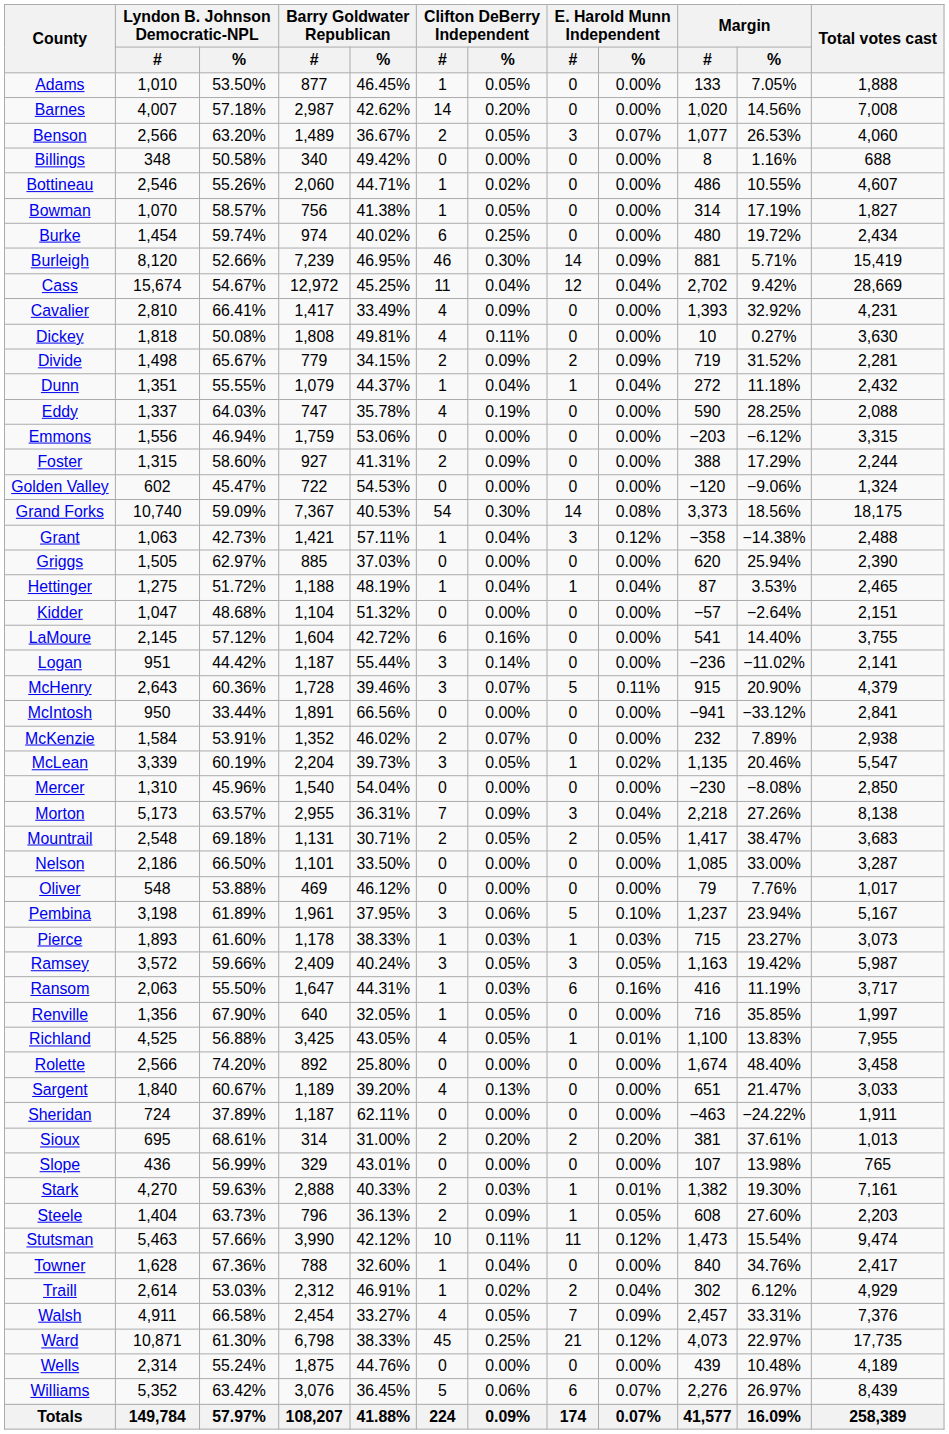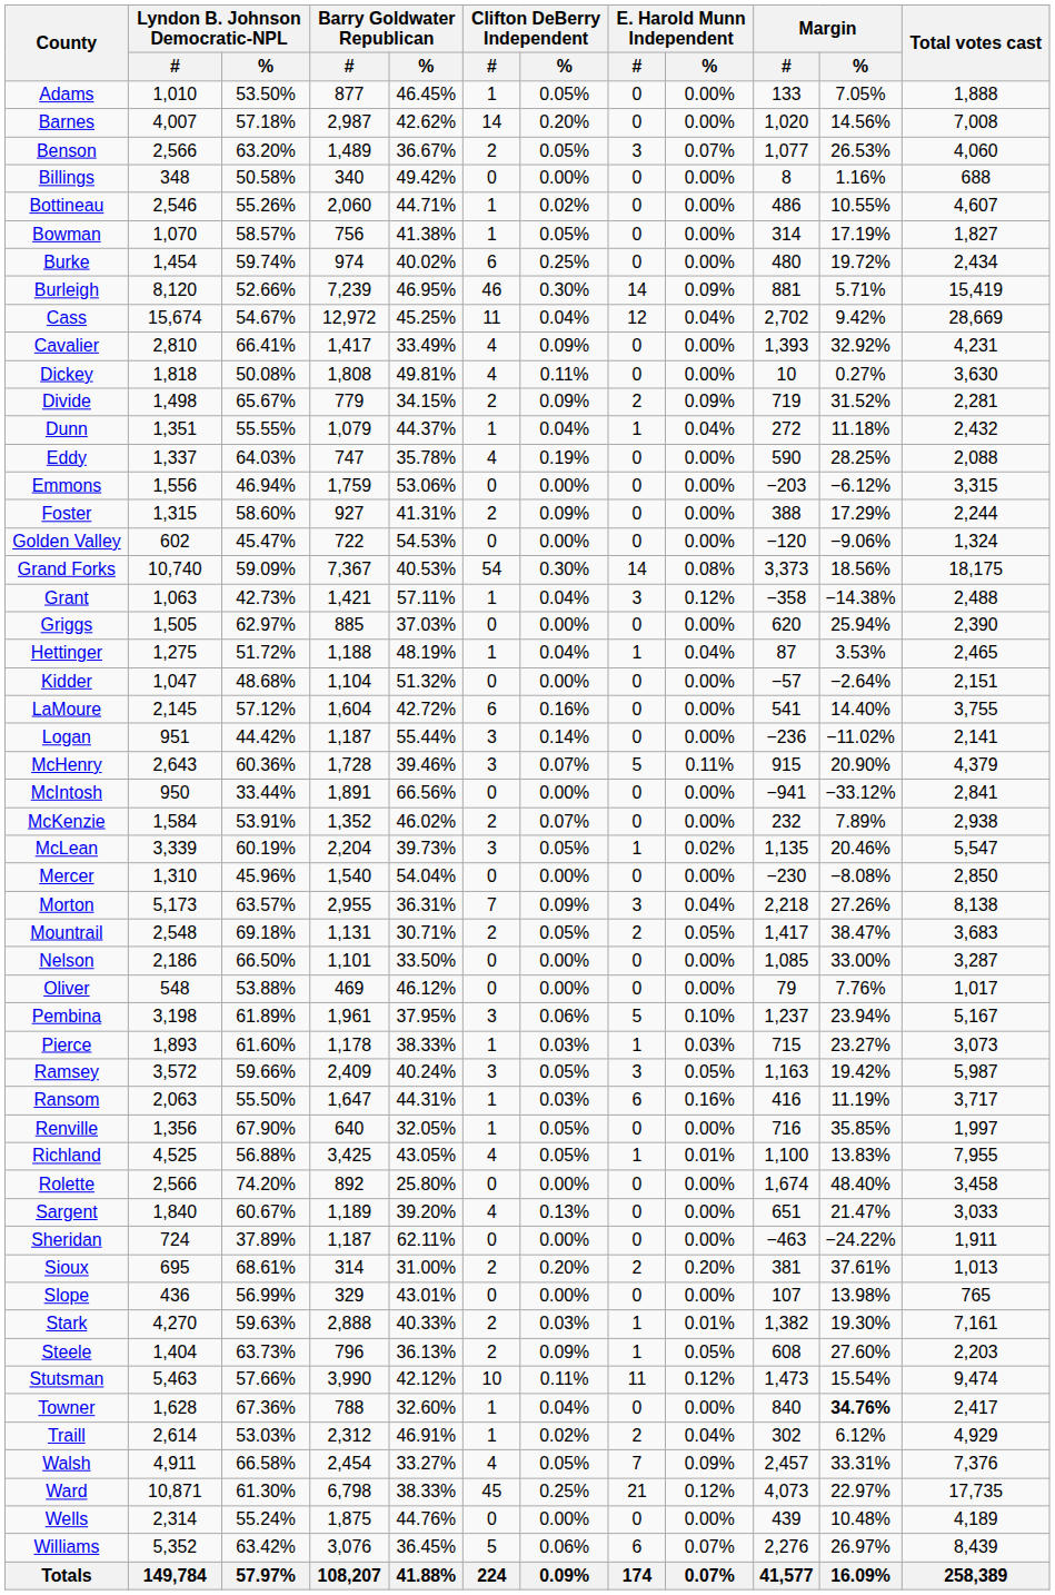Towner | Margin / %: normal -> bold
